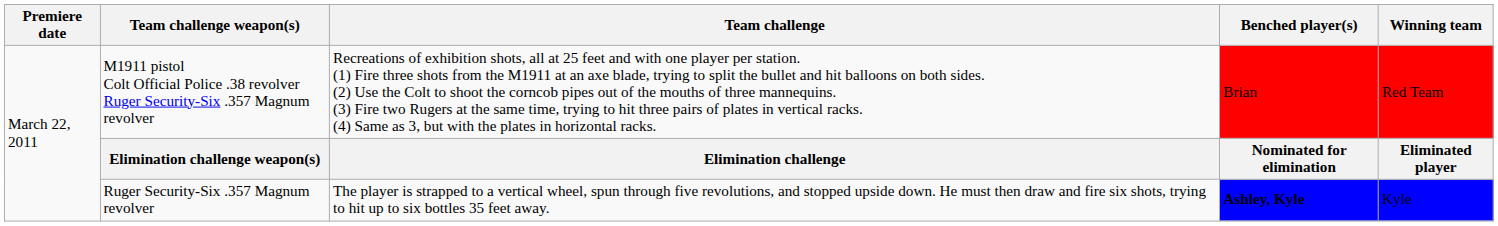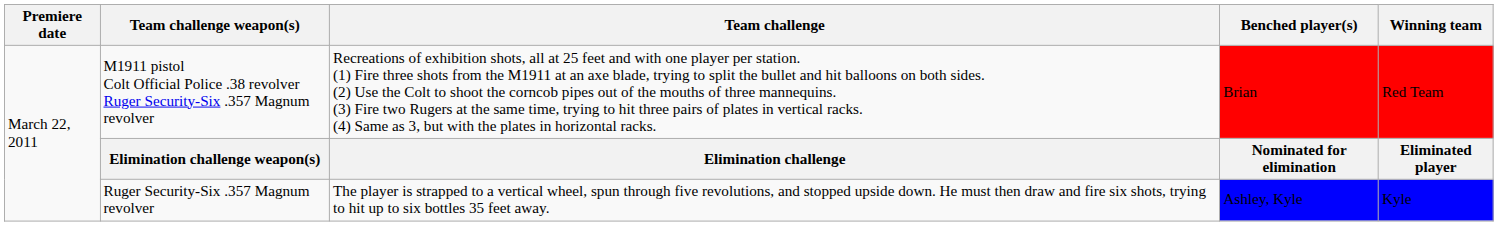Ruger Security-Six .357 Magnum revolver | Benched player(s): bold -> normal
